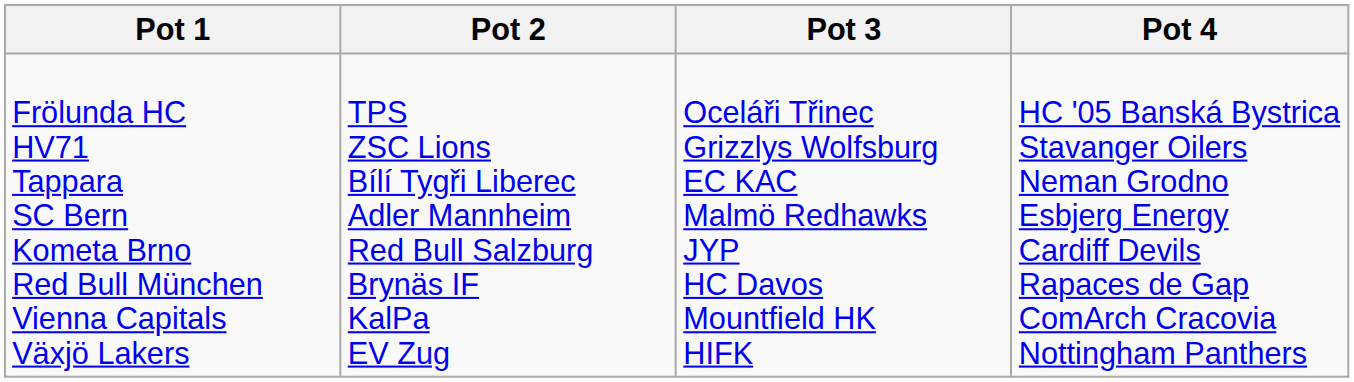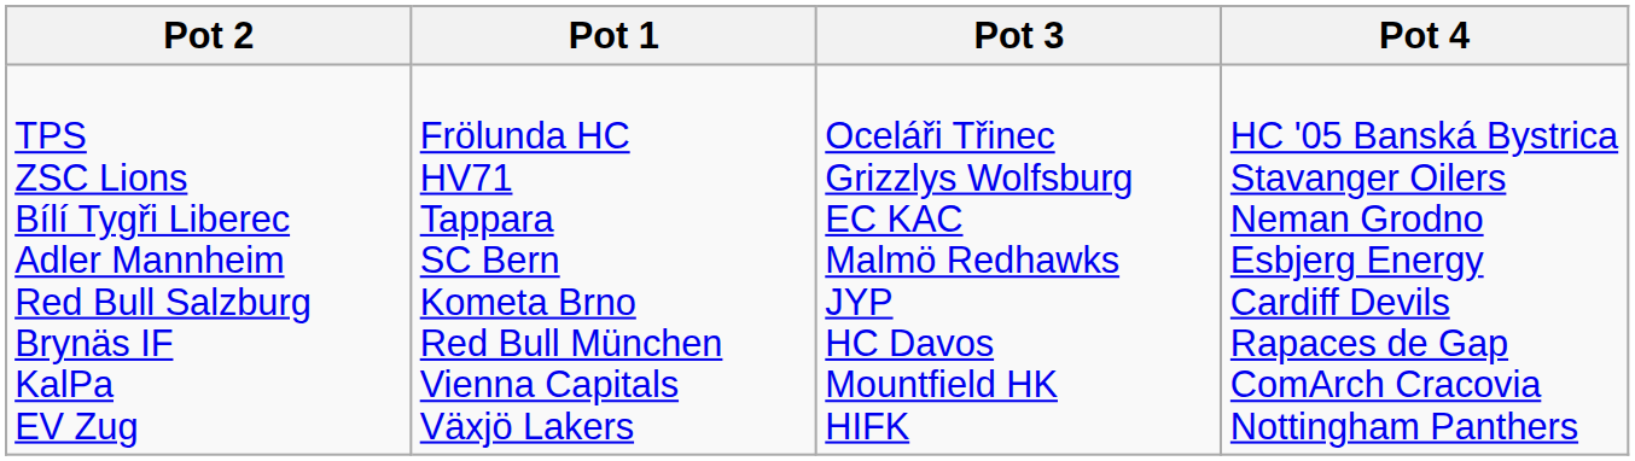columns swapped: Pot 1 <-> Pot 2
